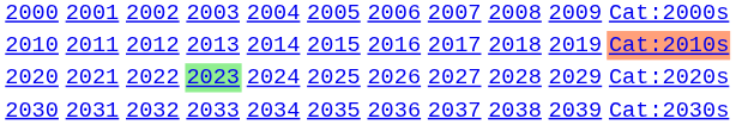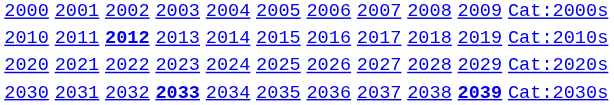2010 | column 3: normal -> bold
2010 | column 11: lightsalmon background -> no background
2020 | column 4: lightgreen background -> no background
2030 | column 4: normal -> bold
2030 | column 10: normal -> bold
